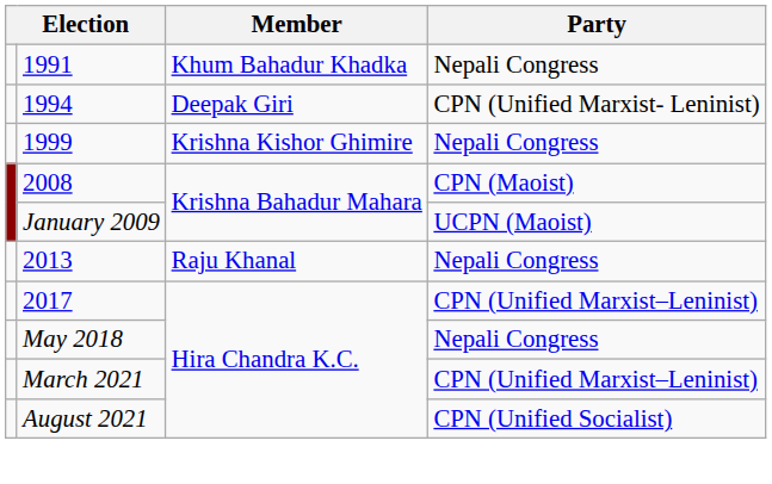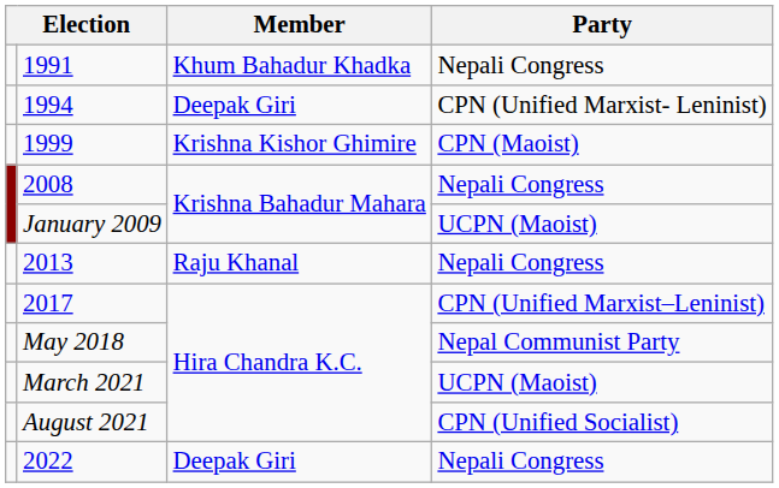1999 | Party: Nepali Congress -> CPN (Maoist)
2008 | Party: CPN (Maoist) -> Nepali Congress
May 2018 | Party: Nepali Congress -> Nepal Communist Party
March 2021 | Party: CPN (Unified Marxist–Leninist) -> UCPN (Maoist)
+ row: 2022 | Deepak Giri | Nepali Congress
